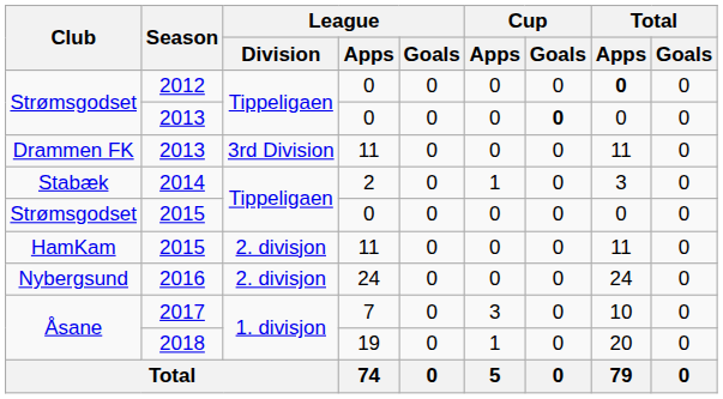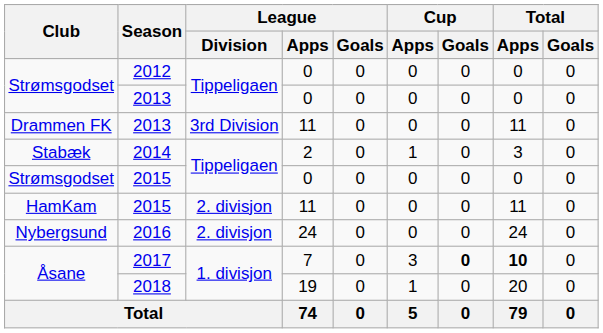2012 | Total / Apps: bold -> normal
Strømsgodset / 2013 | Cup / Goals: bold -> normal
2017 | Cup / Goals: normal -> bold
2017 | Total / Apps: normal -> bold
